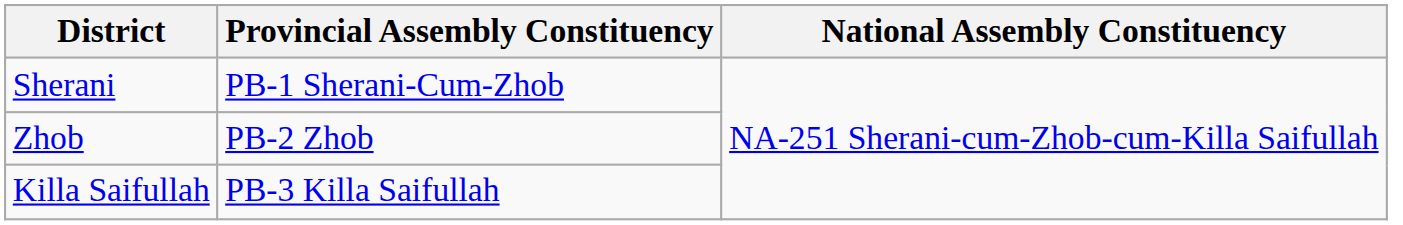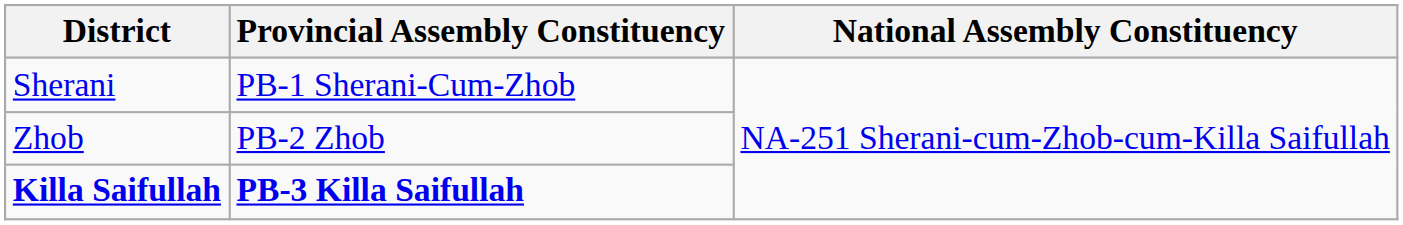Killa Saifullah | District: normal -> bold
Killa Saifullah | Provincial Assembly Constituency: normal -> bold
